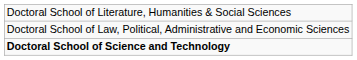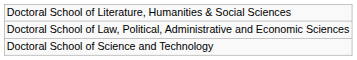row 3 | column 1: bold -> normal
